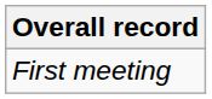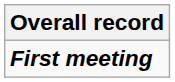row 2 | column 1: normal -> bold
